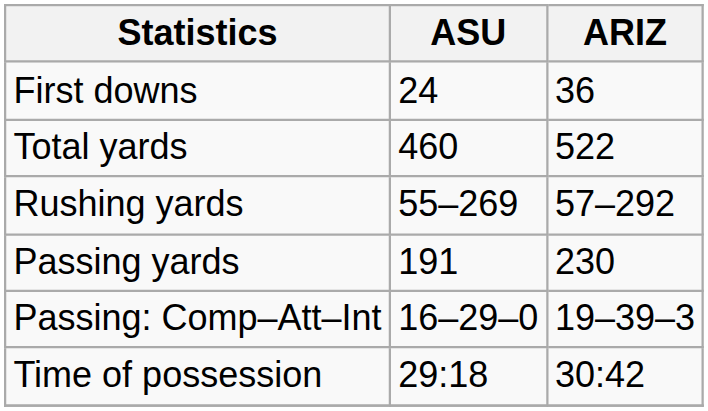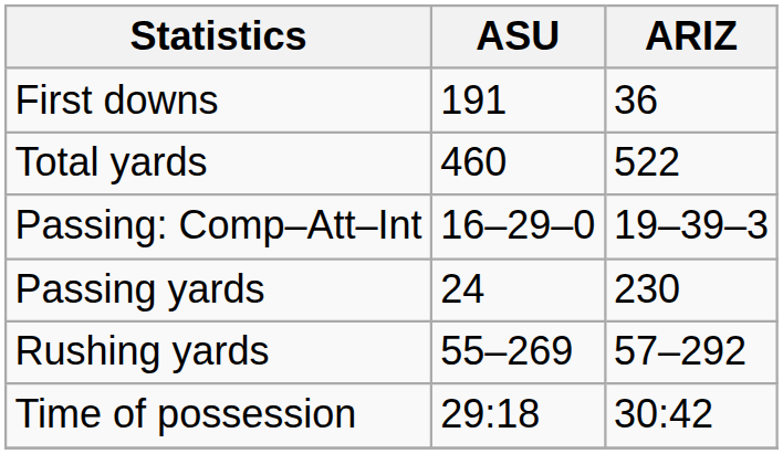First downs | ASU: 24 -> 191
rows swapped: Rushing yards <-> Passing: Comp–Att–Int
Passing yards | ASU: 191 -> 24
